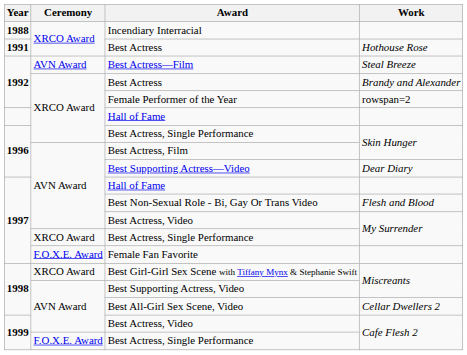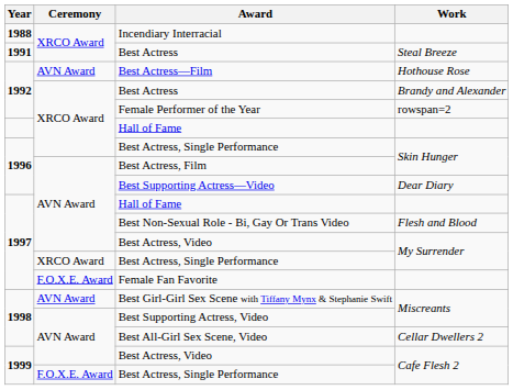1991 / Best Actress | Work: Hothouse Rose -> Steal Breeze
Best Actress—Film | Work: Steal Breeze -> Hothouse Rose
Best Girl-Girl Sex Scene with Tiffany Mynx & Stephanie Swift | Ceremony: XRCO Award -> AVN Award
